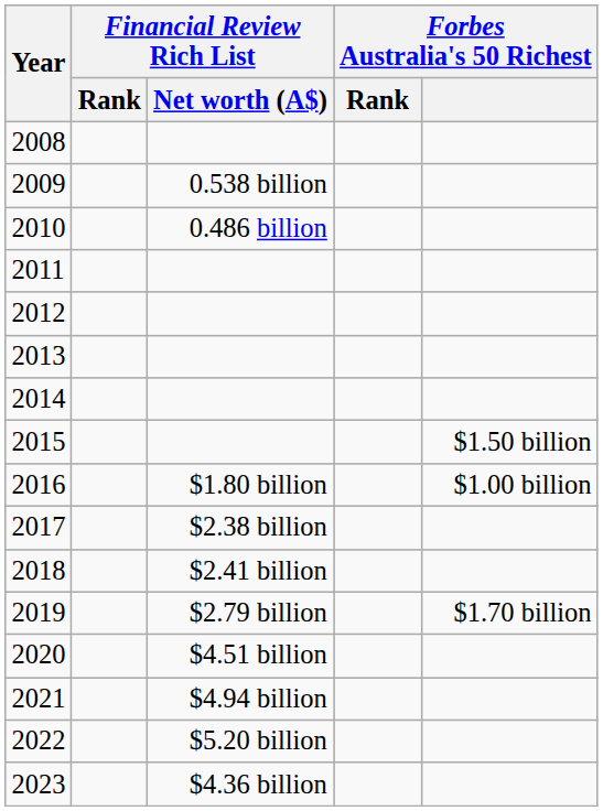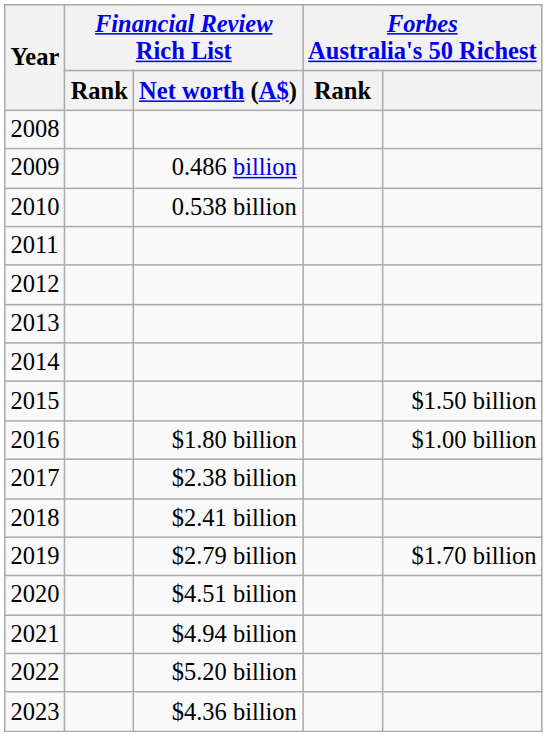2009 | Financial Review Rich List / Net worth (A$): 0.538 billion -> 0.486 billion
2010 | Financial Review Rich List / Net worth (A$): 0.486 billion -> 0.538 billion
